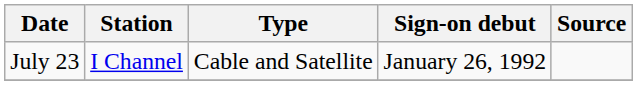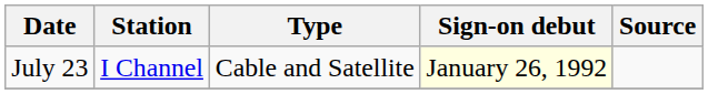July 23 | Sign-on debut: no background -> lightyellow background
